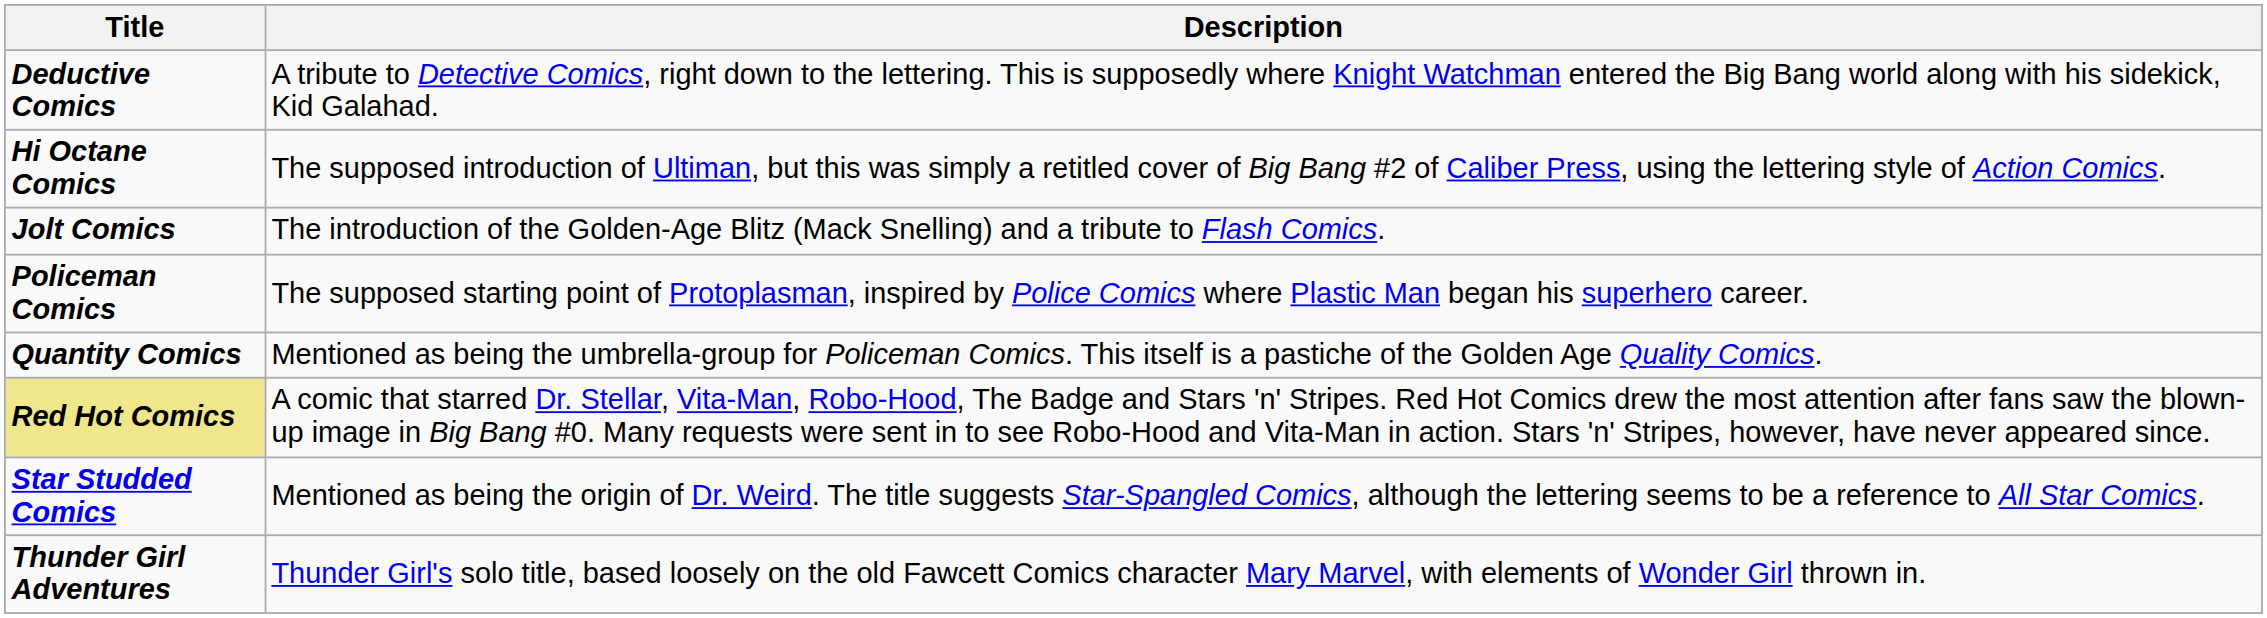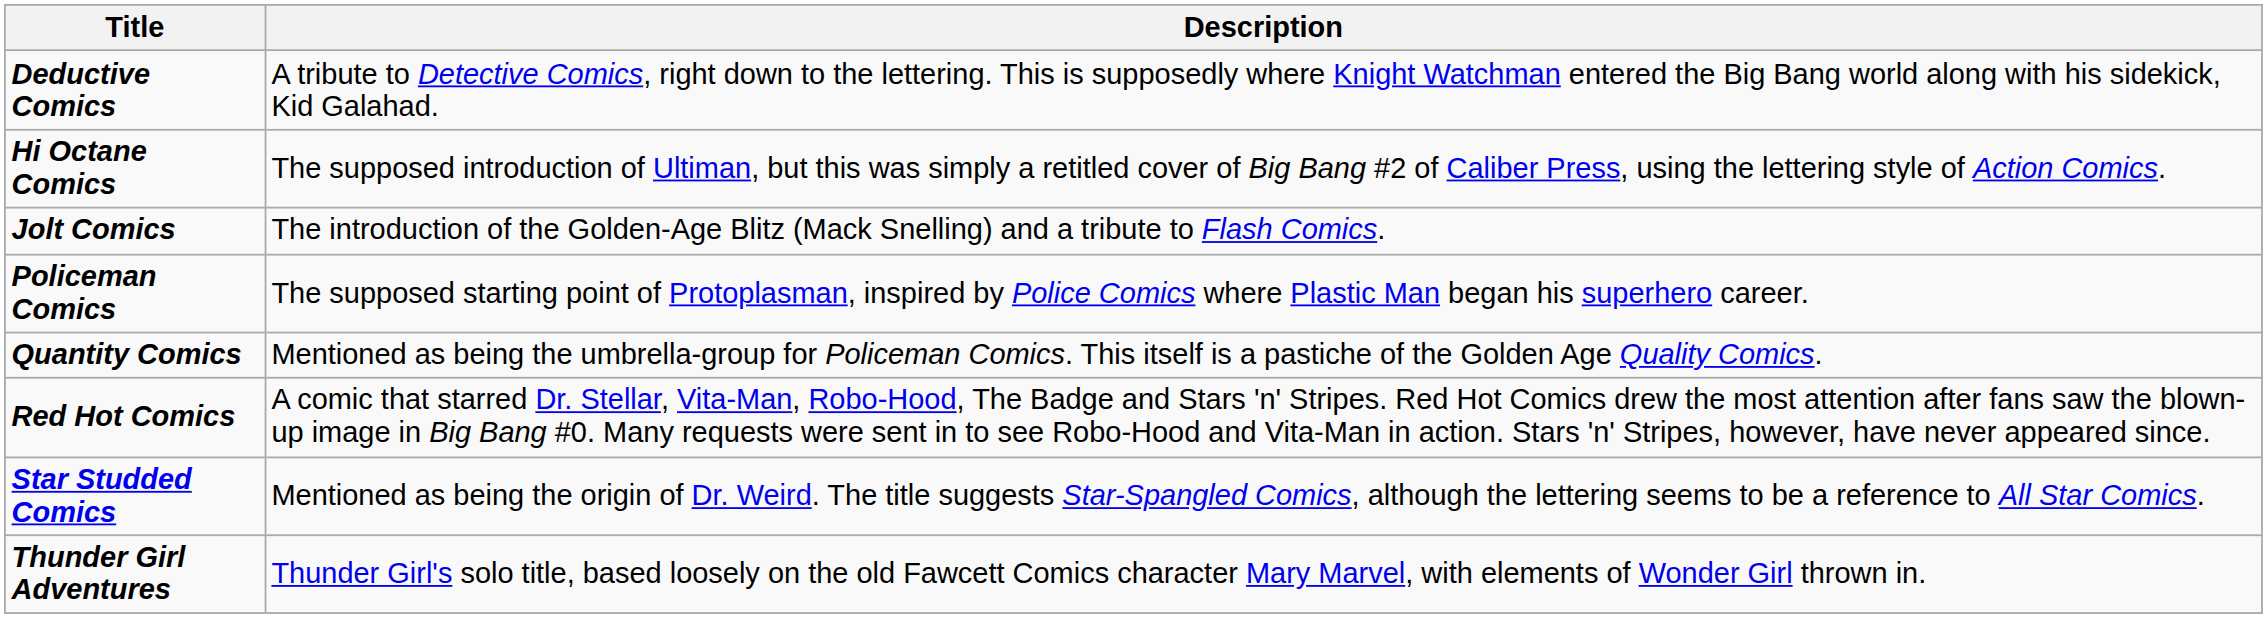Red Hot Comics | Title: khaki background -> no background
